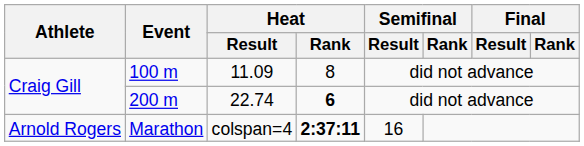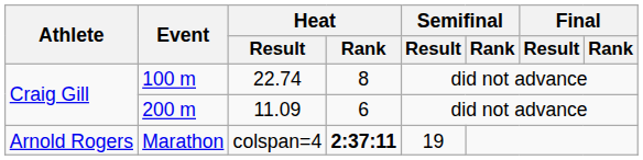100 m | Heat / Result: 11.09 -> 22.74
200 m | Heat / Result: 22.74 -> 11.09
200 m | Heat / Rank: bold -> normal
Marathon | Semifinal / Result: 16 -> 19
